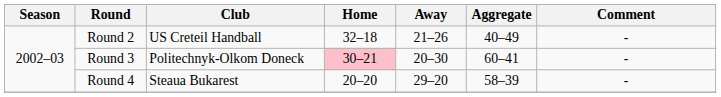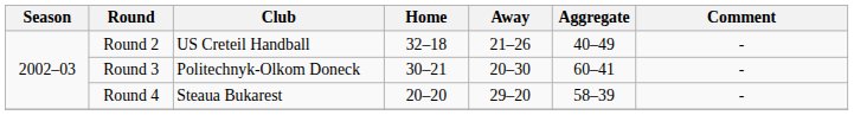Round 3 | Home: pink background -> no background
